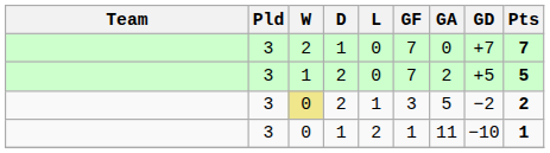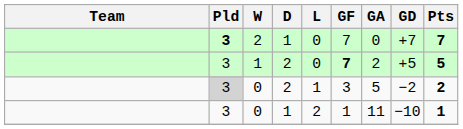row 2 | Pld: normal -> bold
row 3 | GF: normal -> bold
row 4 | Pld: no background -> lightgrey background
row 4 | W: khaki background -> no background
